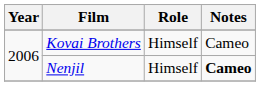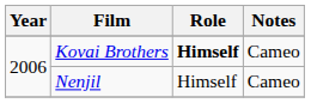Kovai Brothers | Role: normal -> bold
Nenjil | Notes: bold -> normal
